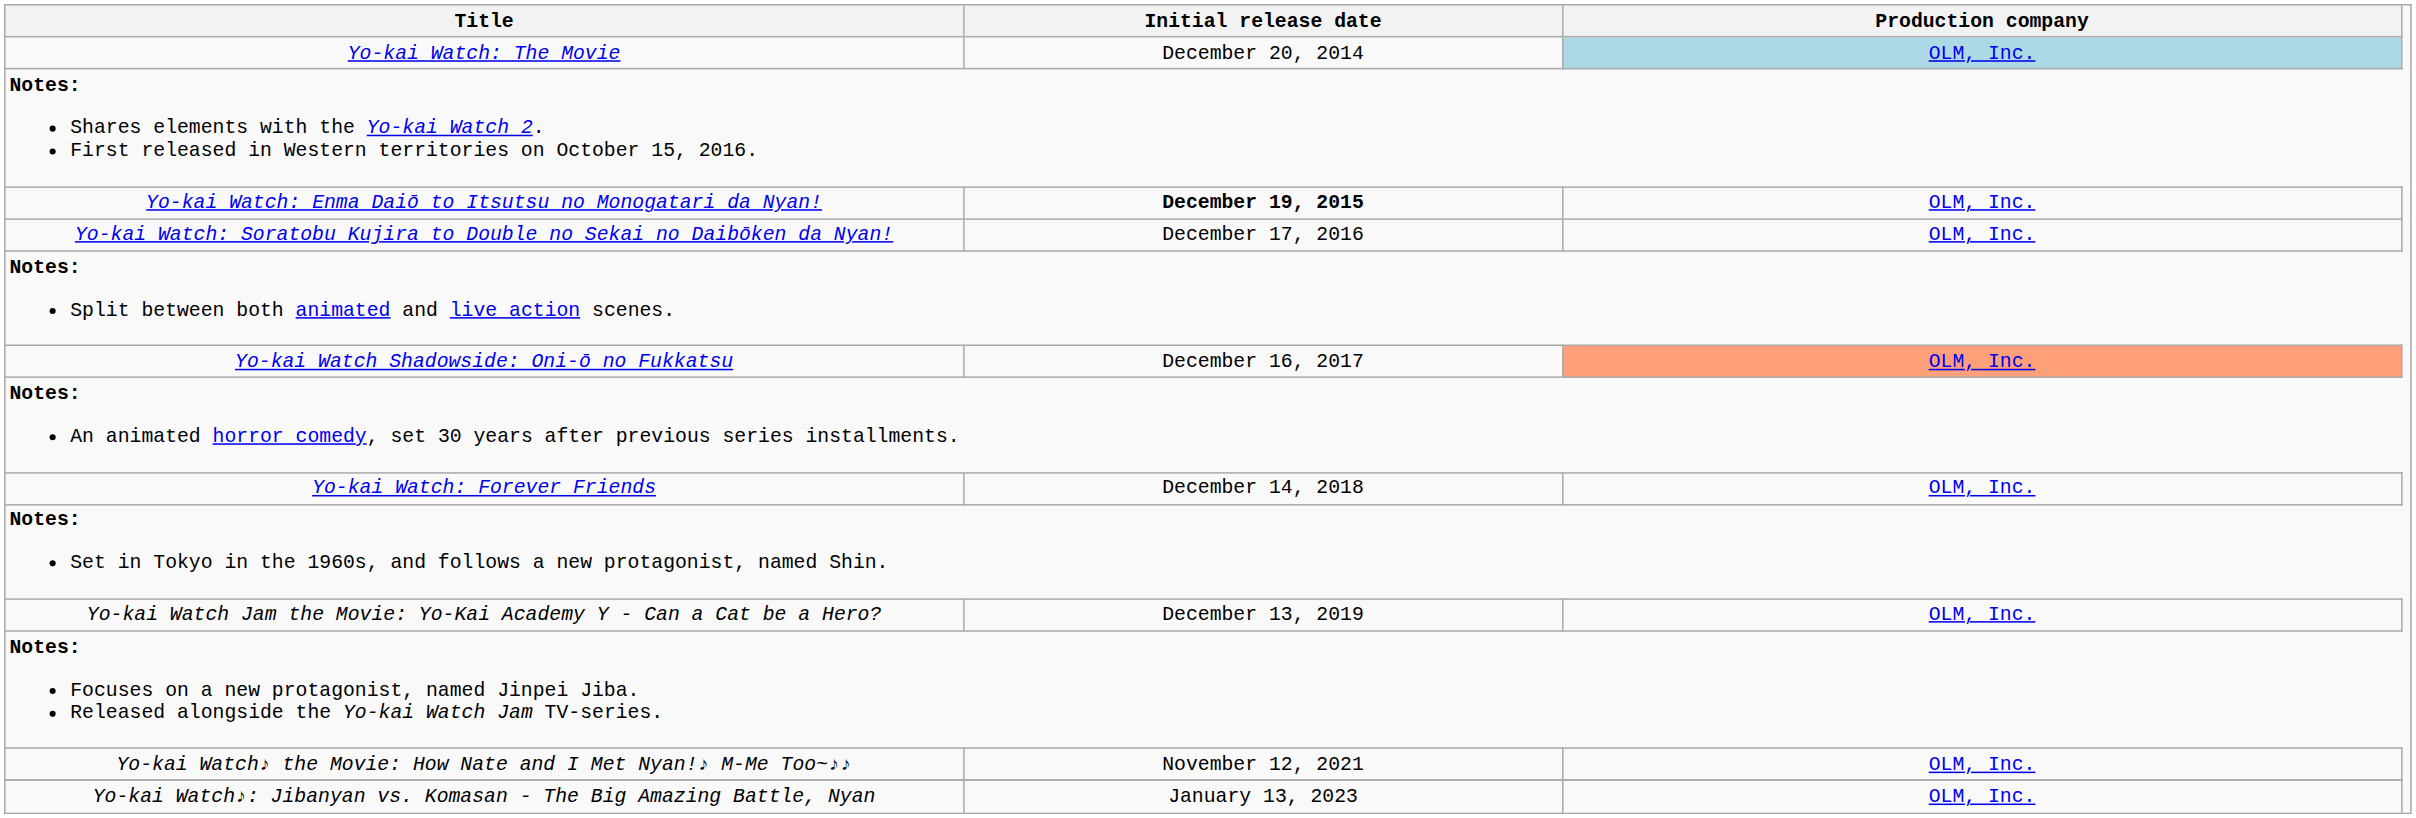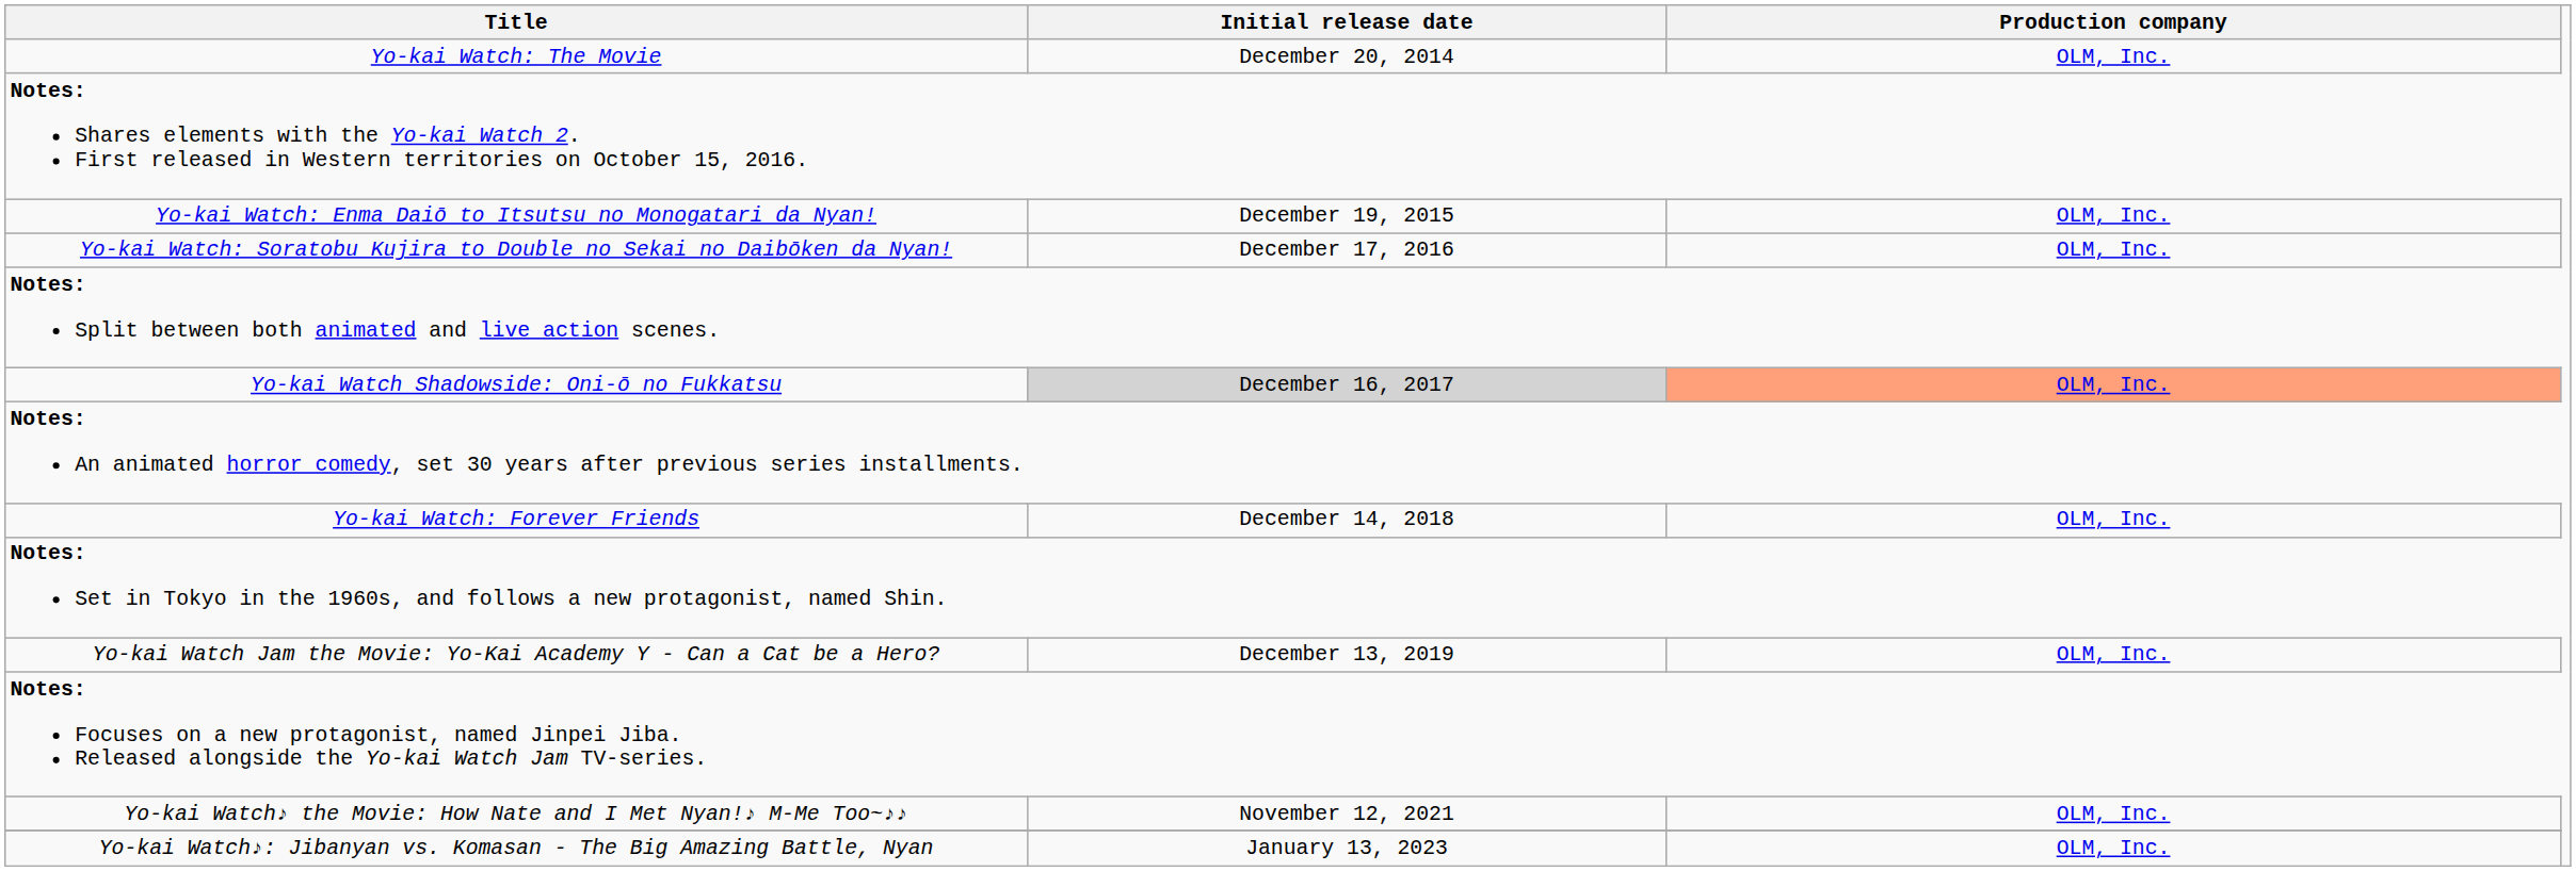Yo-kai Watch: The Movie | Production company: lightblue background -> no background
Yo-kai Watch: Enma Daiō to Itsutsu no Monogatari da Nyan! | Initial release date: bold -> normal
Yo-kai Watch Shadowside: Oni-ō no Fukkatsu | Initial release date: no background -> lightgrey background
